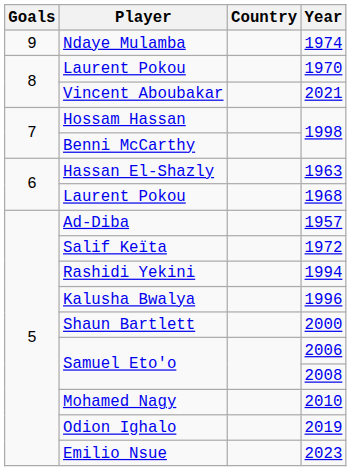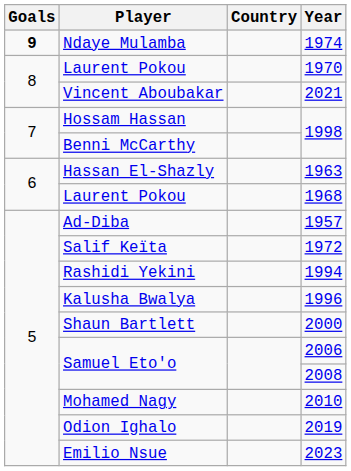1974 | Goals: normal -> bold
